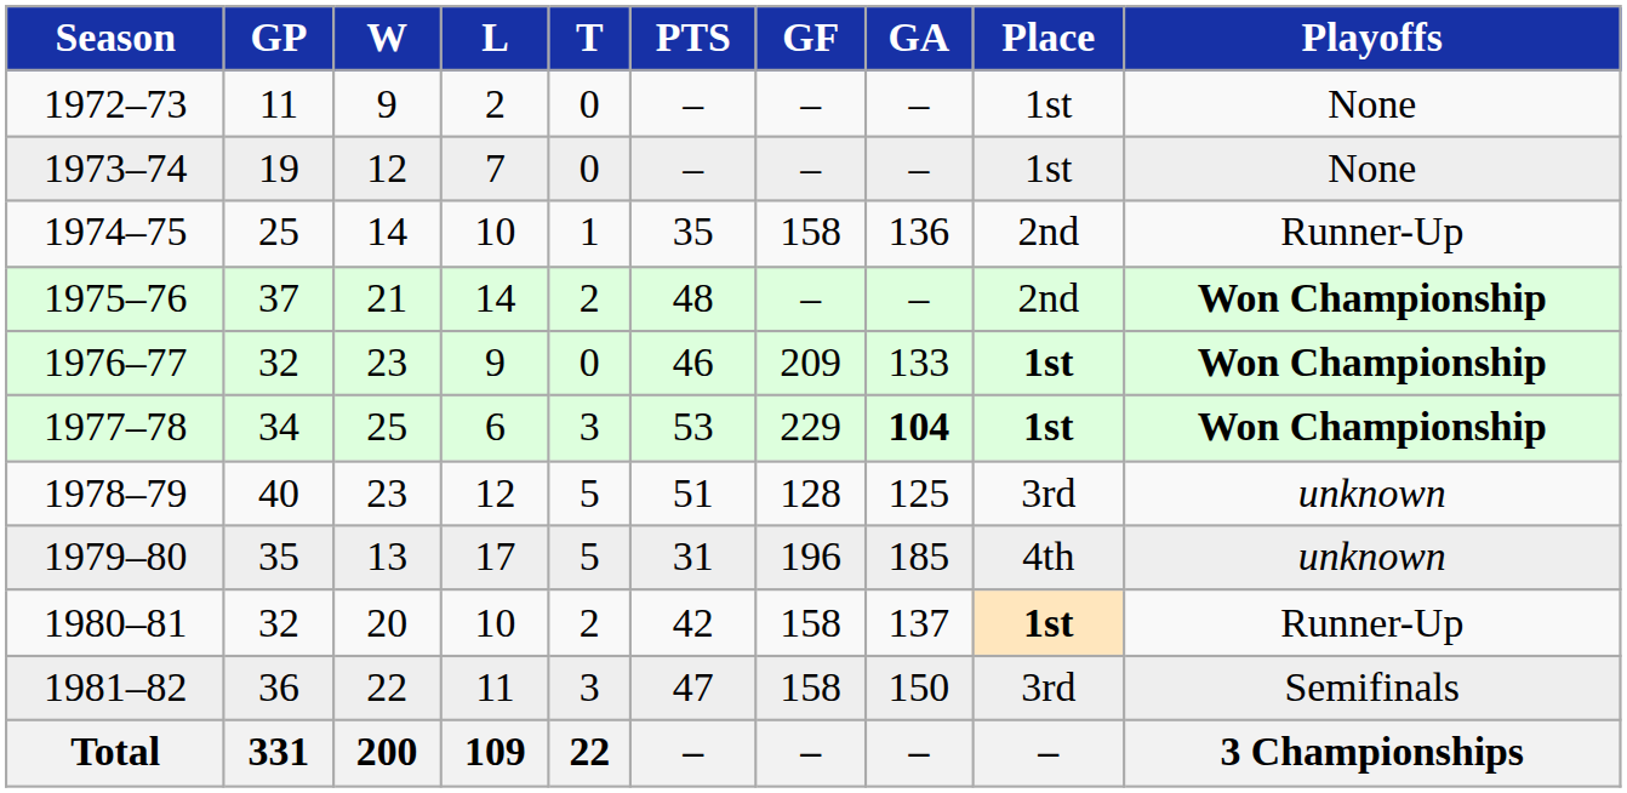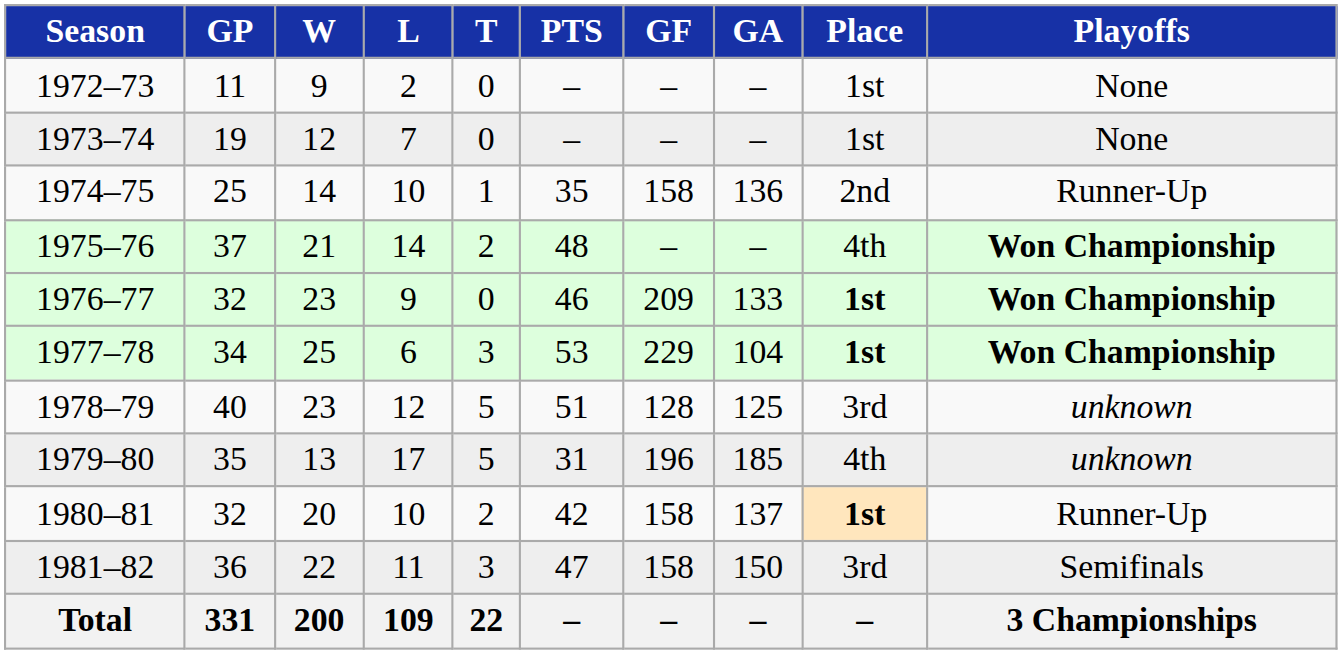1975–76 | Place: 2nd -> 4th
1977–78 | GA: bold -> normal
